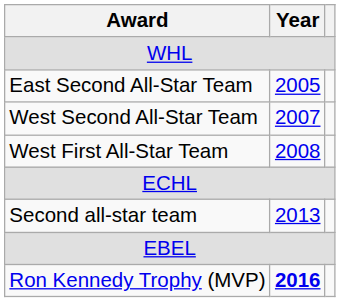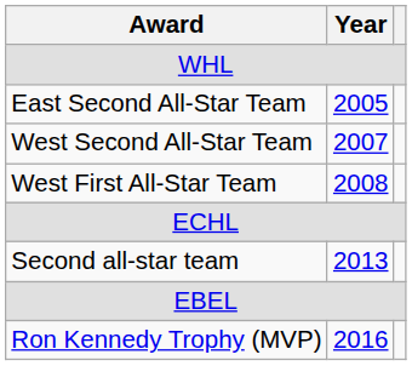Ron Kennedy Trophy (MVP) | Year: bold -> normal
